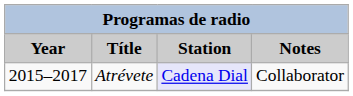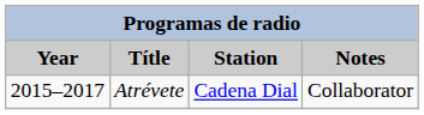Atrévete | Station: lavender background -> no background
